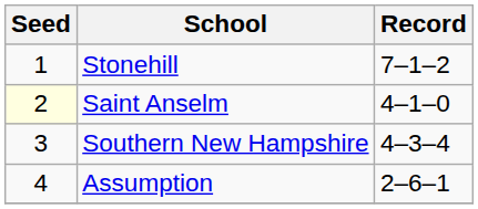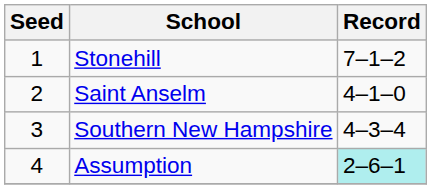Saint Anselm | Seed: lightyellow background -> no background
Assumption | Record: no background -> paleturquoise background
